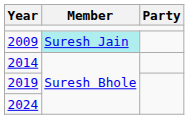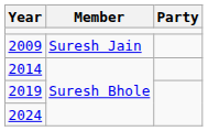2009 | Member: paleturquoise background -> no background
